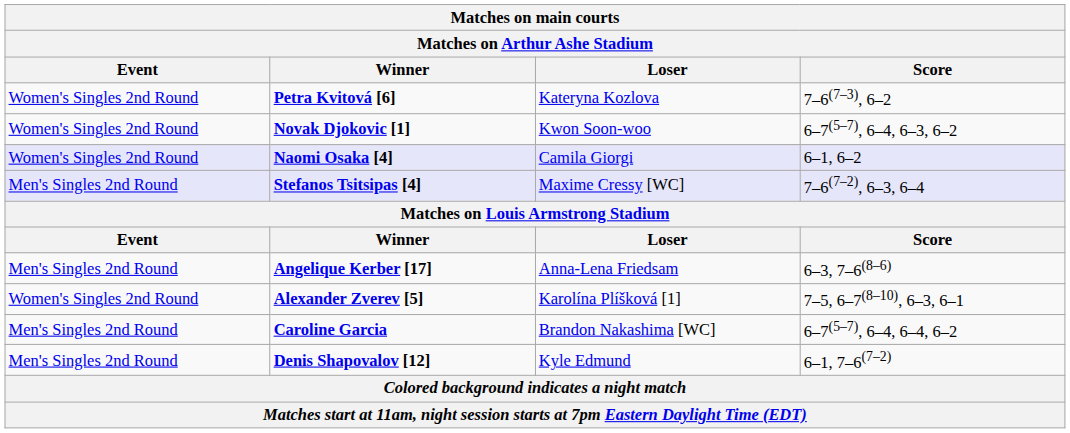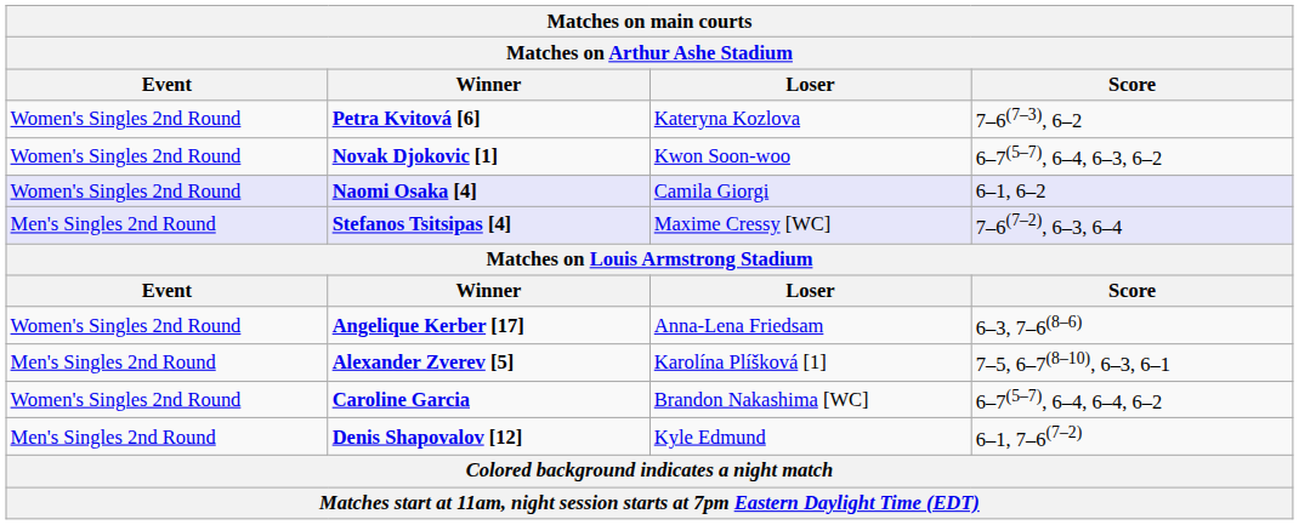Angelique Kerber [17] | Event: Men's Singles 2nd Round -> Women's Singles 2nd Round
Alexander Zverev [5] | Event: Women's Singles 2nd Round -> Men's Singles 2nd Round
Caroline Garcia | Event: Men's Singles 2nd Round -> Women's Singles 2nd Round
